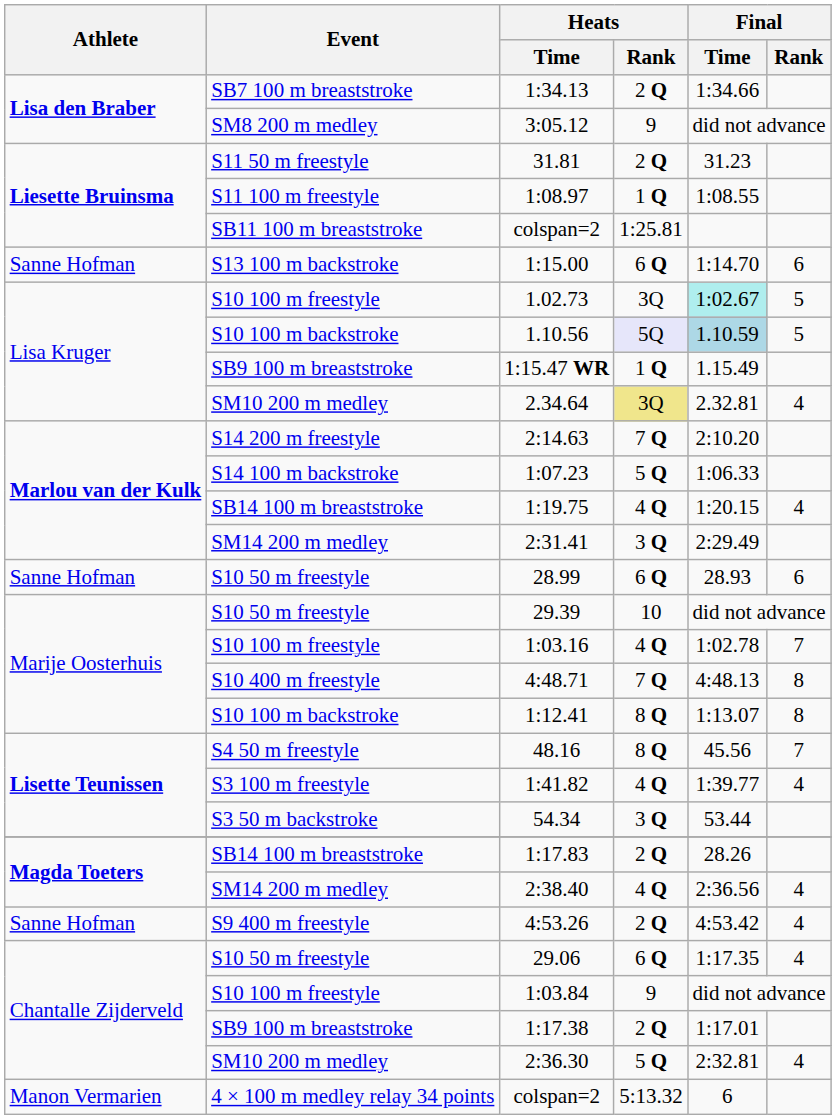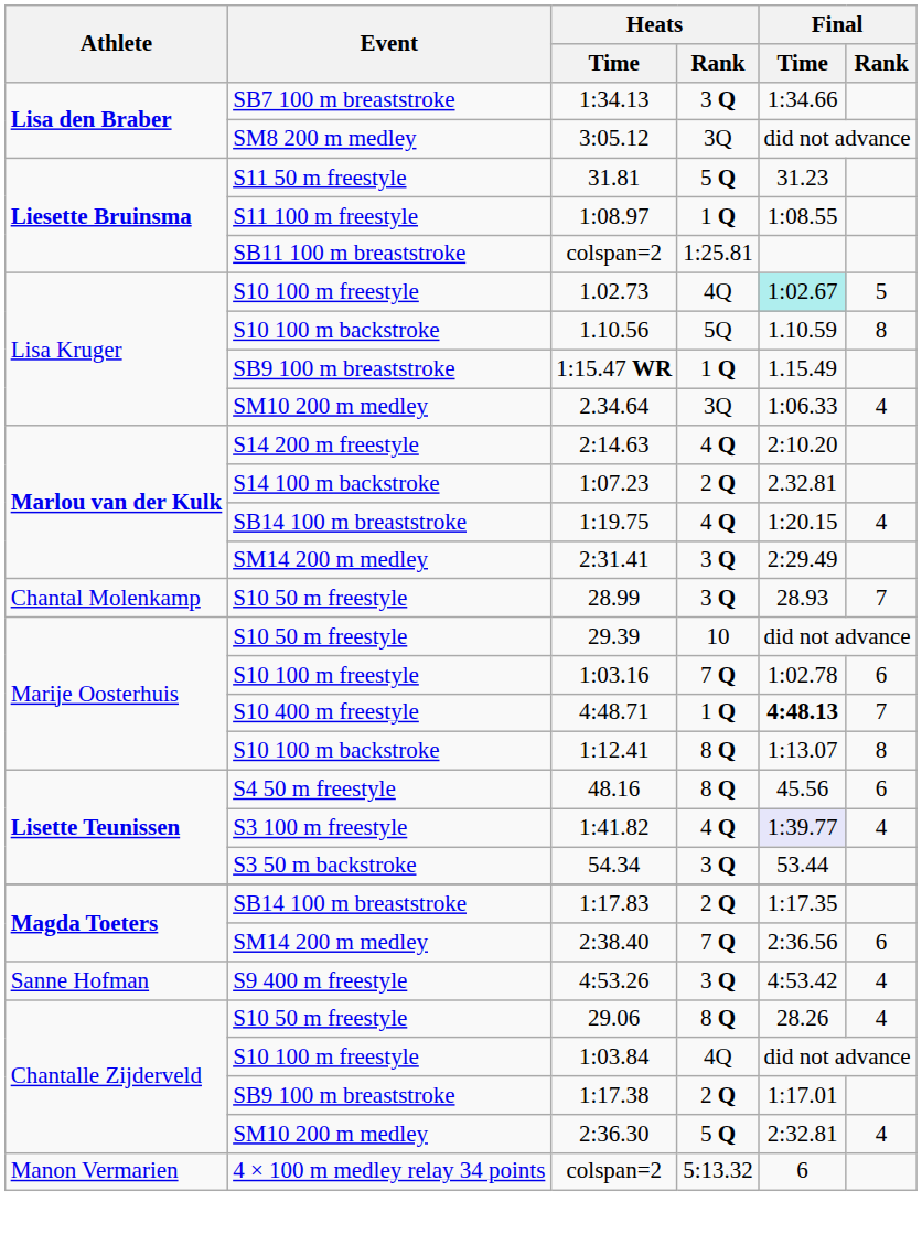1:34.13 | Heats / Rank: 2 Q -> 3 Q
3:05.12 | Heats / Rank: 9 -> 3Q
31.81 | Heats / Rank: 2 Q -> 5 Q
- row: Sanne Hofman | S13 100 m backstroke | 1:15.00 | 6 Q | 1:14.70 | 6
1.02.73 | Heats / Rank: 3Q -> 4Q
1.10.56 | Heats / Rank: lavender background -> no background
1.10.56 | Final / Time: lightblue background -> no background
1.10.56 | Final / Rank: 5 -> 8
2.34.64 | Heats / Rank: khaki background -> no background
2.34.64 | Final / Time: 2.32.81 -> 1:06.33
2:14.63 | Heats / Rank: 7 Q -> 4 Q
1:07.23 | Heats / Rank: 5 Q -> 2 Q
1:07.23 | Final / Time: 1:06.33 -> 2.32.81
28.99 | Athlete: Sanne Hofman -> Chantal Molenkamp
28.99 | Heats / Rank: 6 Q -> 3 Q
28.99 | Final / Rank: 6 -> 7
1:03.16 | Heats / Rank: 4 Q -> 7 Q
1:03.16 | Final / Rank: 7 -> 6
4:48.71 | Heats / Rank: 7 Q -> 1 Q
4:48.71 | Final / Time: normal -> bold
4:48.71 | Final / Rank: 8 -> 7
48.16 | Final / Rank: 7 -> 6
1:41.82 | Final / Time: no background -> lavender background
1:17.83 | Final / Time: 28.26 -> 1:17.35
2:38.40 | Heats / Rank: 4 Q -> 7 Q
2:38.40 | Final / Rank: 4 -> 6
4:53.26 | Heats / Rank: 2 Q -> 3 Q
29.06 | Heats / Rank: 6 Q -> 8 Q
29.06 | Final / Time: 1:17.35 -> 28.26
1:03.84 | Heats / Rank: 9 -> 4Q
